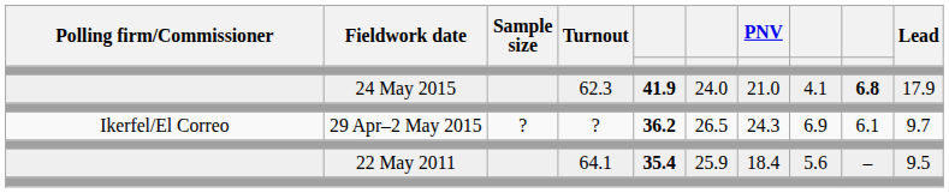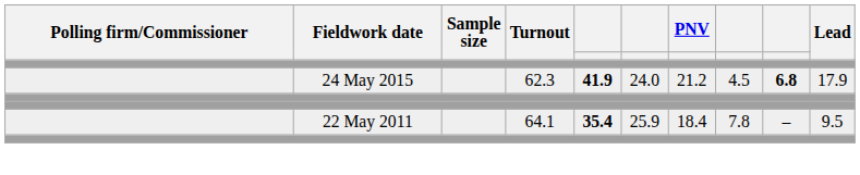24 May 2015 | PNV: 21.0 -> 21.2
24 May 2015 | column 8: 4.1 -> 4.5
- row: Ikerfel/El Correo | 29 Apr–2 May 2015 | ? | ? | 36.2 | 26.5 | 24.3 | 6.9 | 6.1 | 9.7
22 May 2011 | column 8: 5.6 -> 7.8
